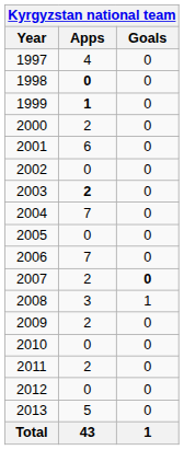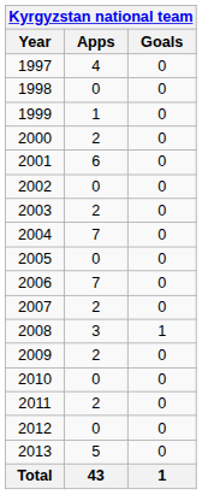1998 | Apps: bold -> normal
1999 | Apps: bold -> normal
2003 | Apps: bold -> normal
2007 | Goals: bold -> normal
